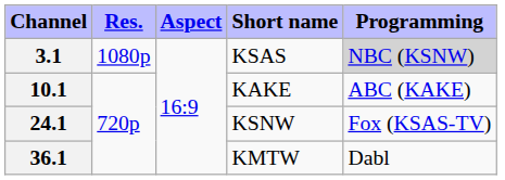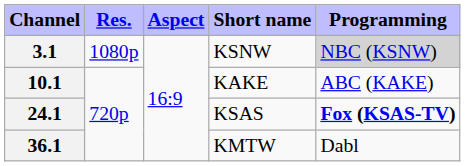3.1 | Short name: KSAS -> KSNW
24.1 | Short name: KSNW -> KSAS
24.1 | Programming: normal -> bold
